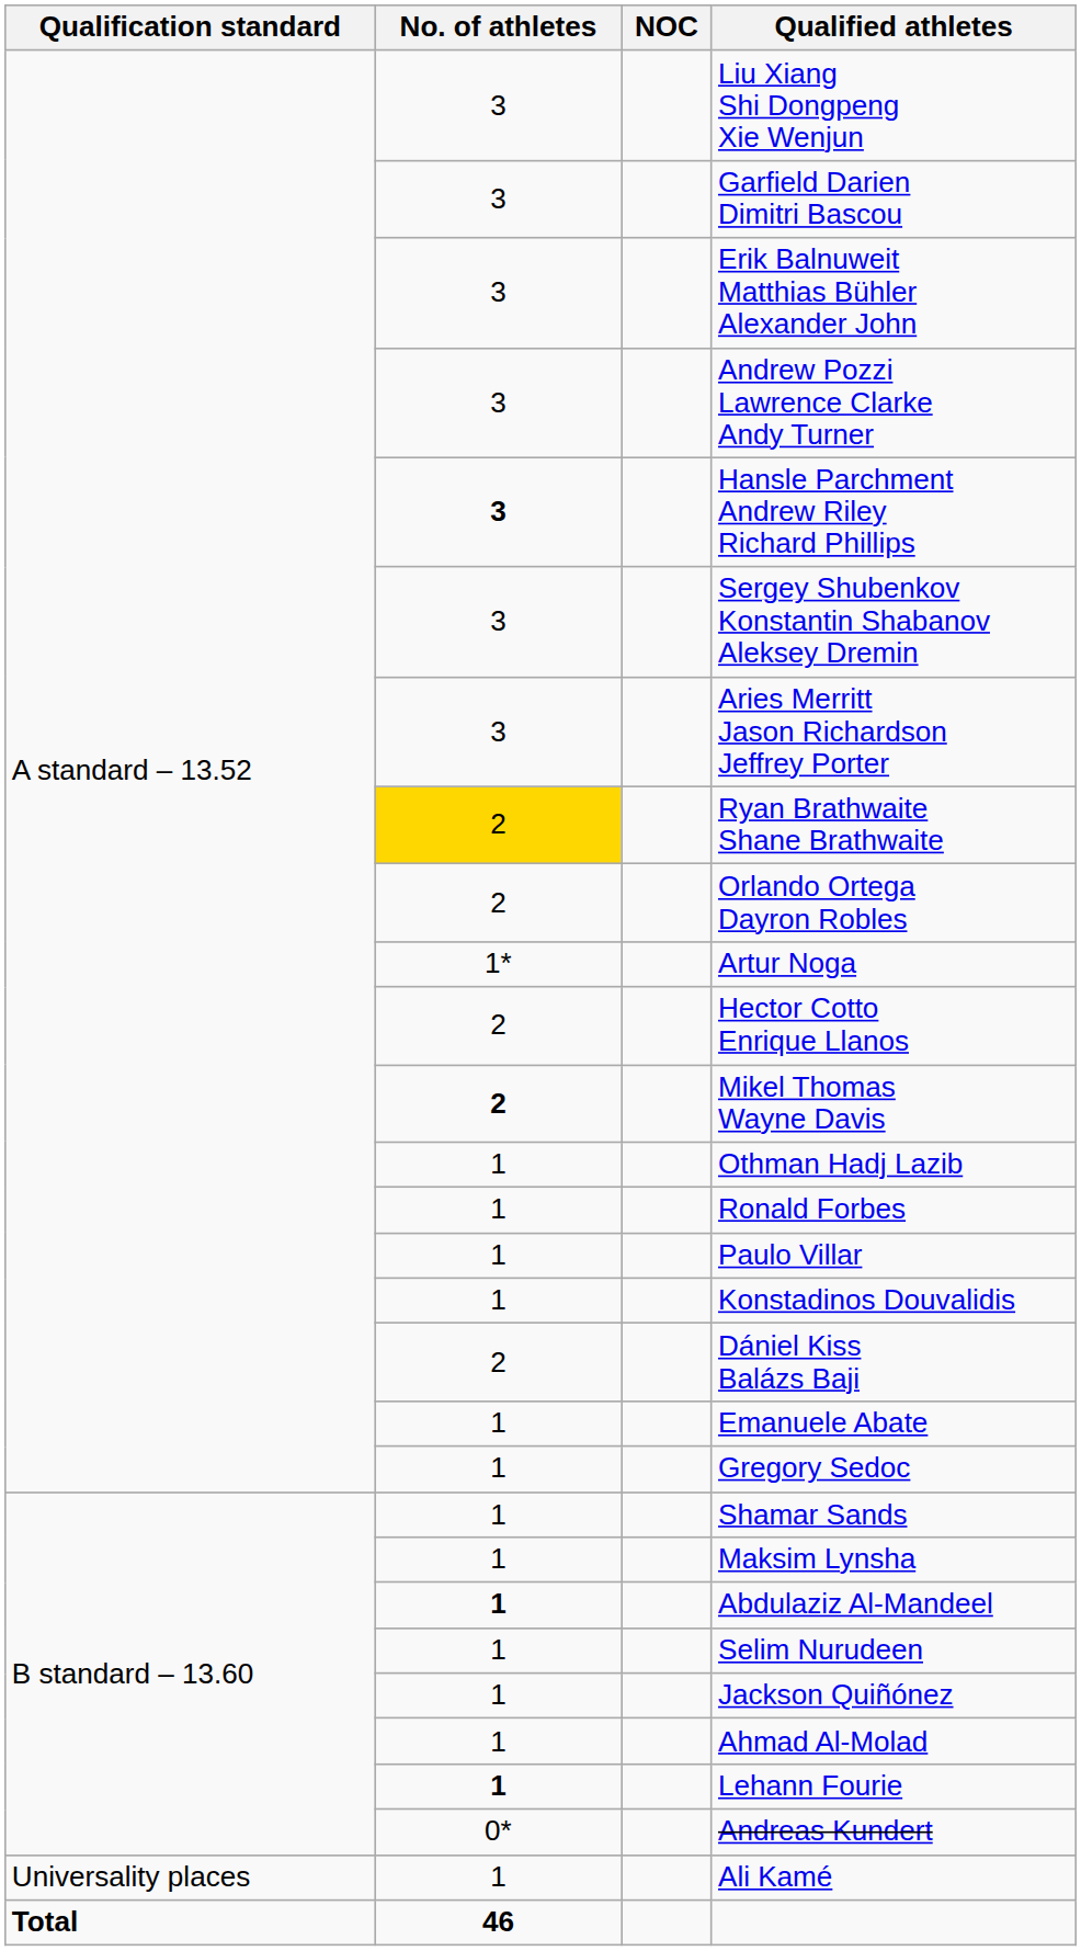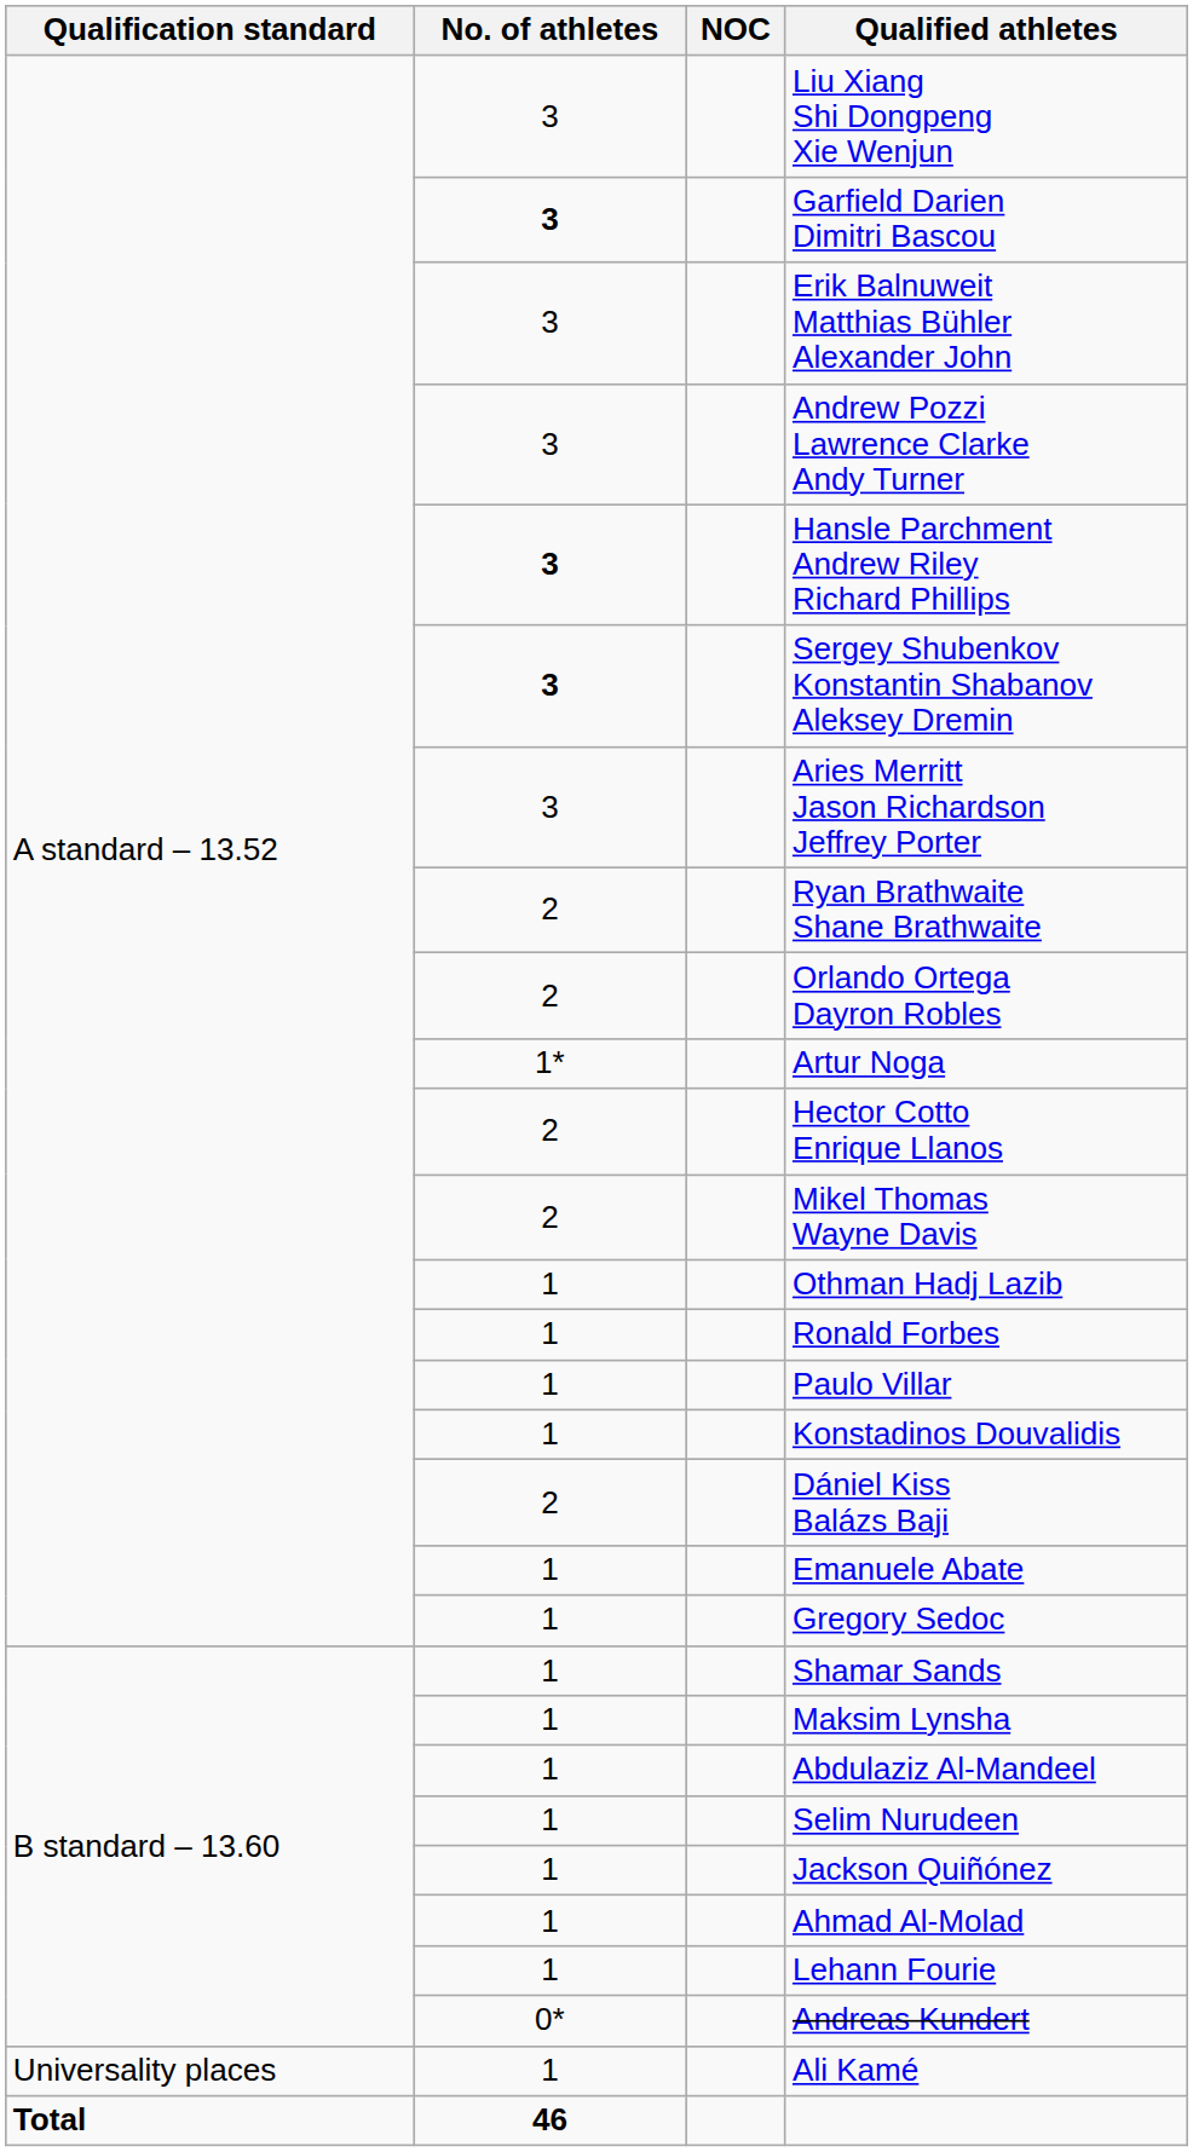Garfield Darien Dimitri Bascou | No. of athletes: normal -> bold
Sergey Shubenkov Konstantin Shabanov Aleksey Dremin | No. of athletes: normal -> bold
Ryan Brathwaite Shane Brathwaite | No. of athletes: gold background -> no background
Mikel Thomas Wayne Davis | No. of athletes: bold -> normal
Abdulaziz Al-Mandeel | No. of athletes: bold -> normal
Lehann Fourie | No. of athletes: bold -> normal
